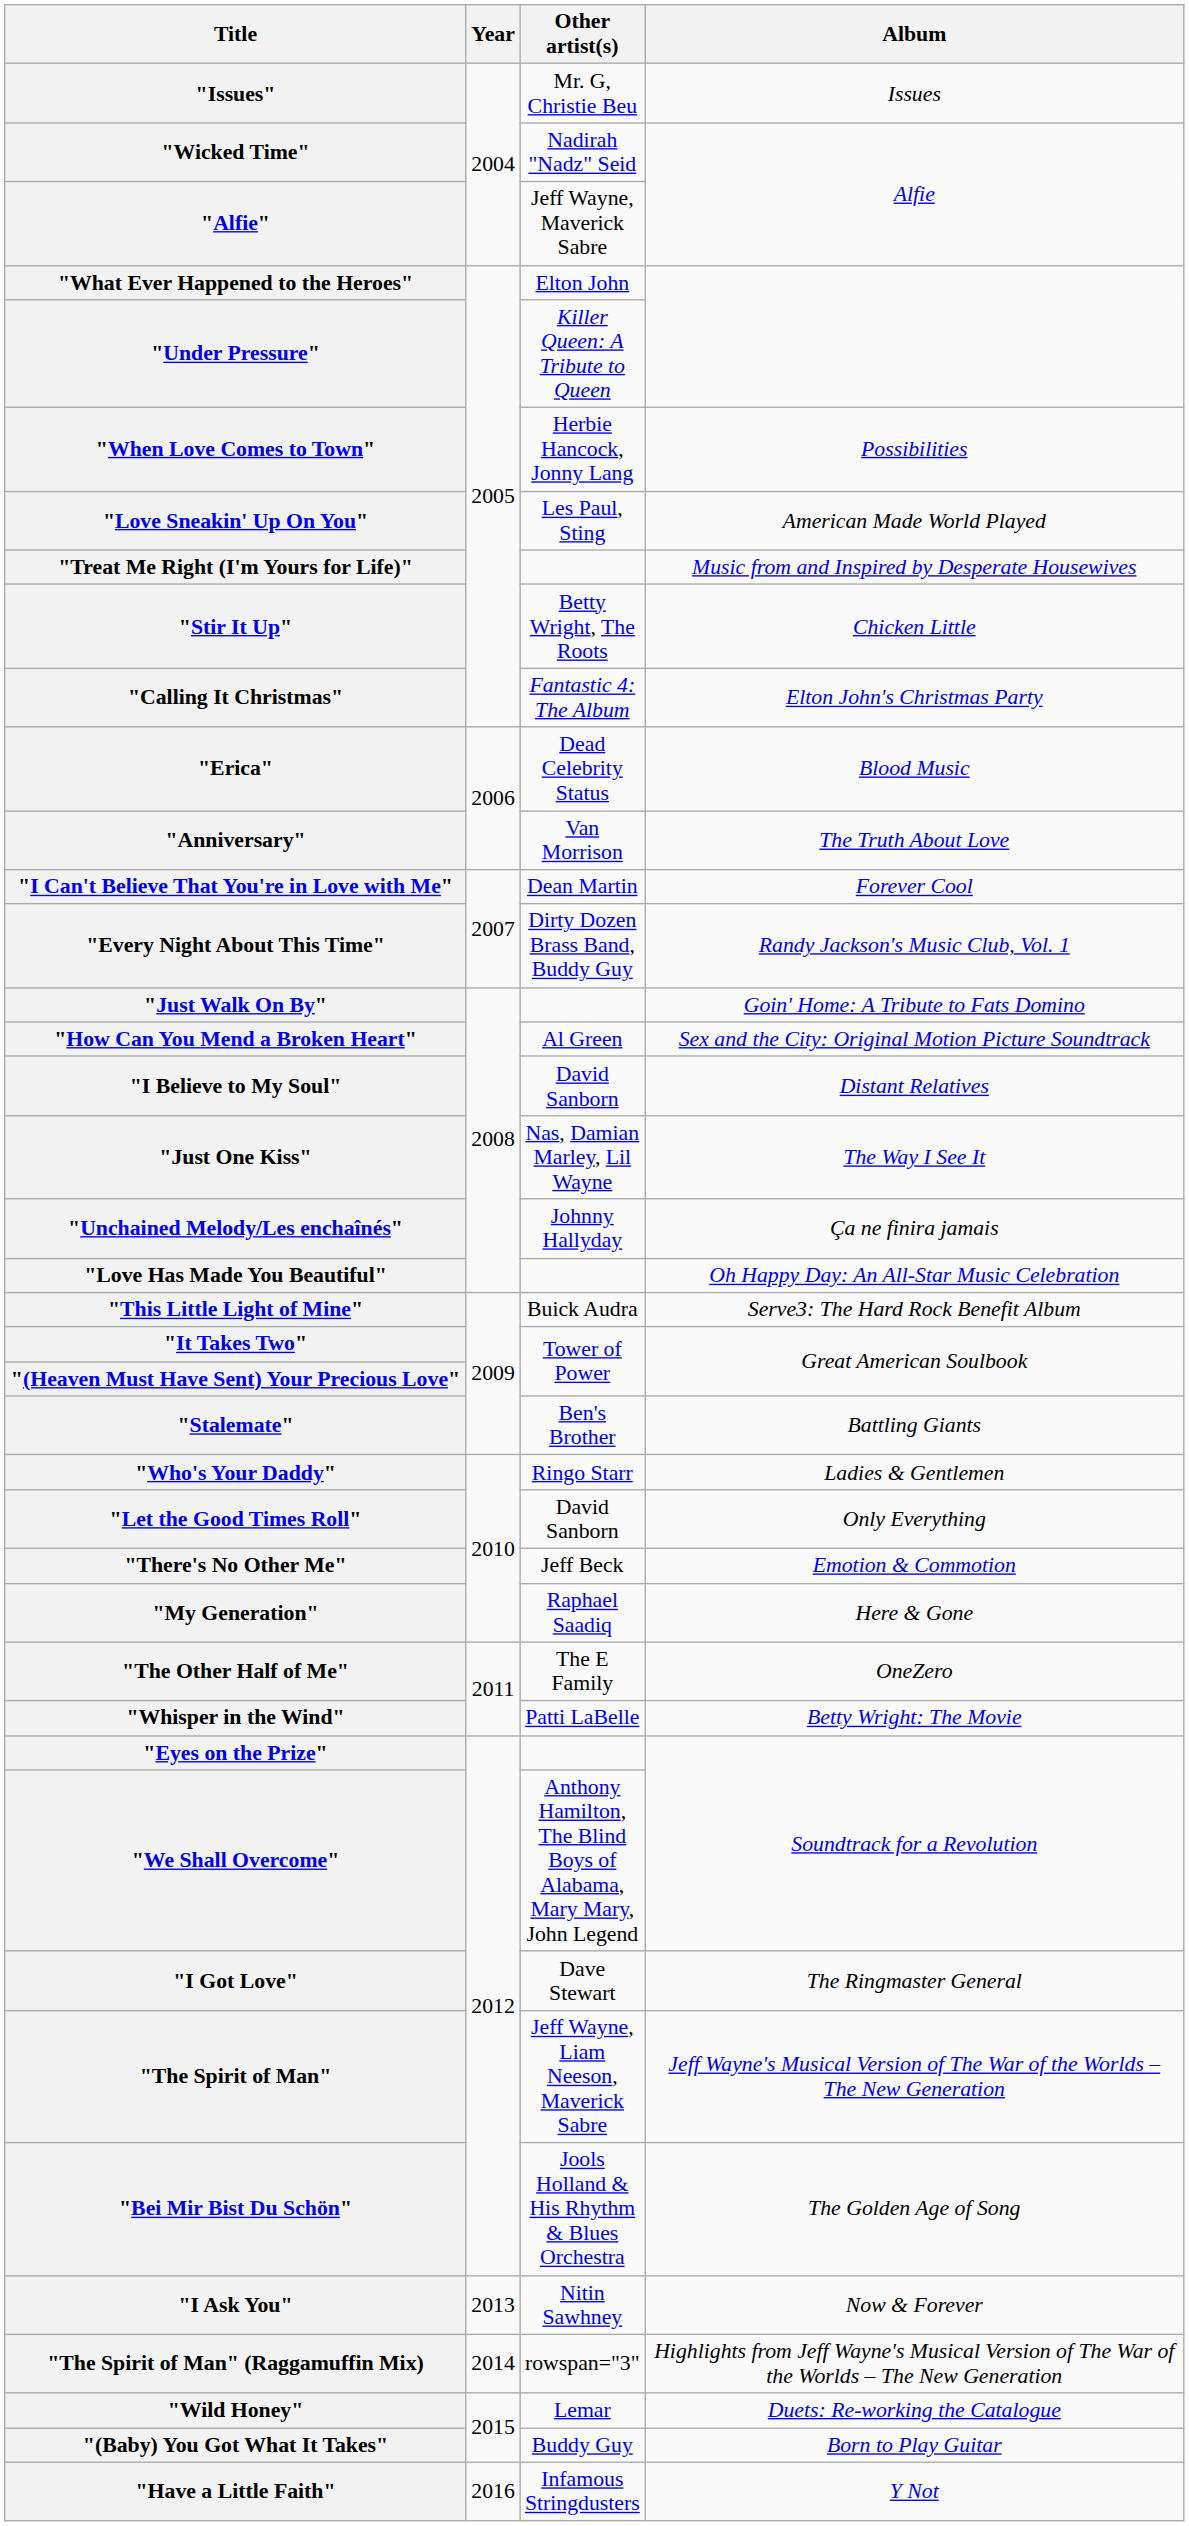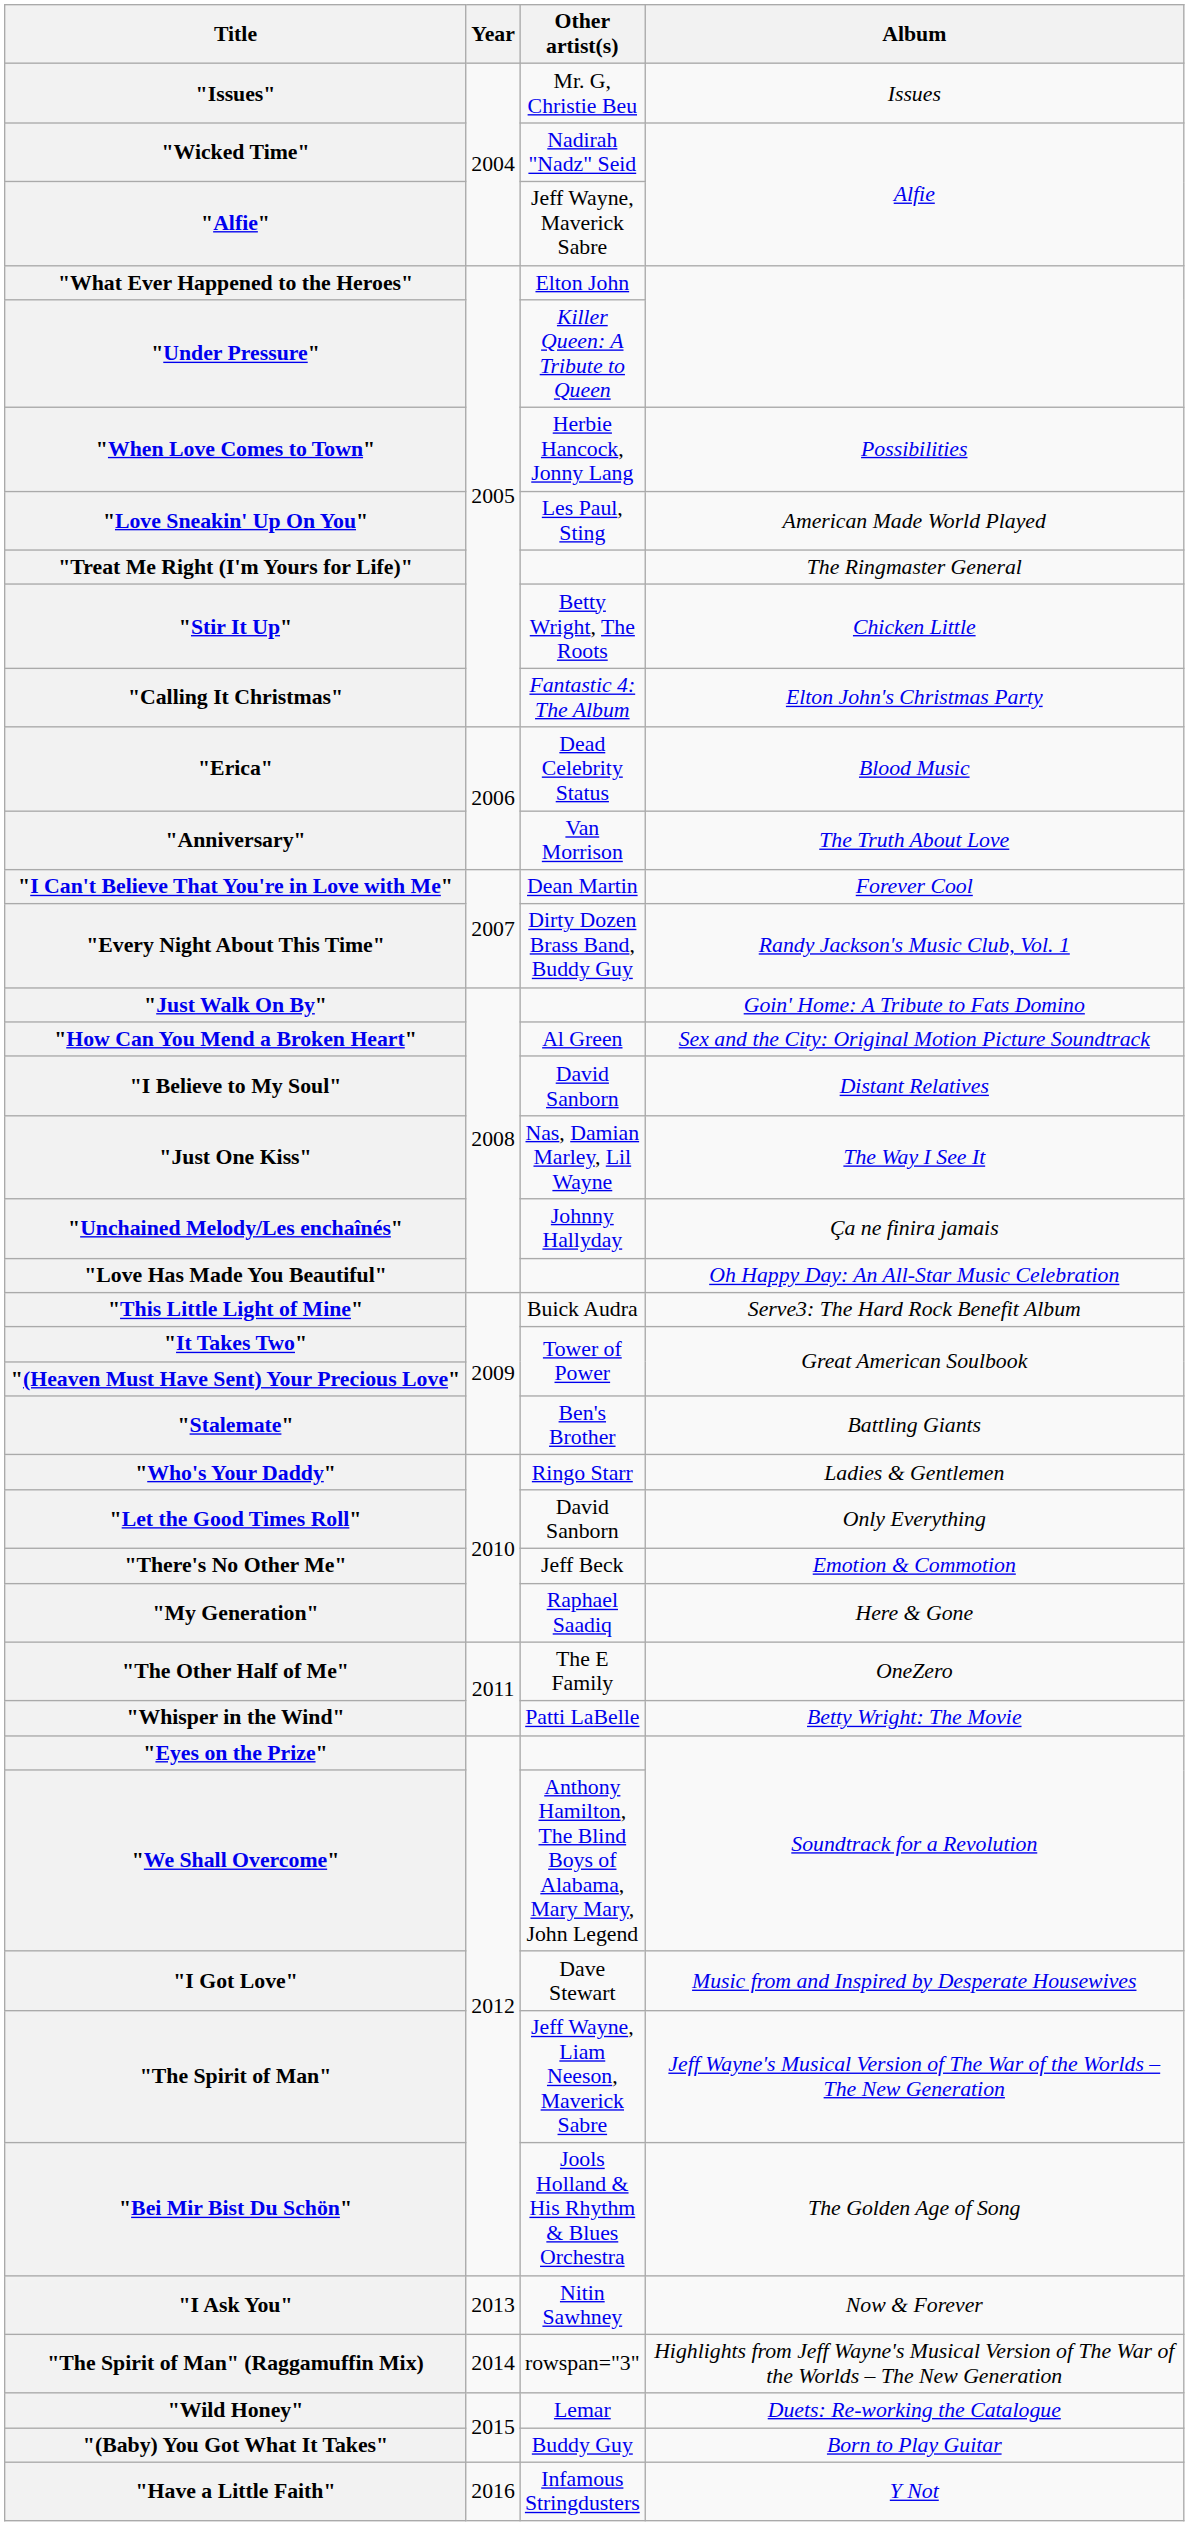"Treat Me Right (I'm Yours for Life)" | Album: Music from and Inspired by Desperate Housewives -> The Ringmaster General
"I Got Love" | Album: The Ringmaster General -> Music from and Inspired by Desperate Housewives
